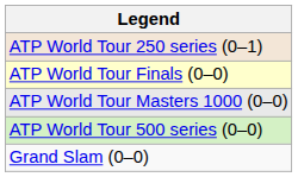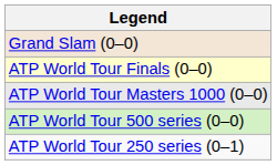row 2 | column 1: ATP World Tour 250 series (0–1) -> Grand Slam (0–0)
row 6 | column 1: Grand Slam (0–0) -> ATP World Tour 250 series (0–1)
